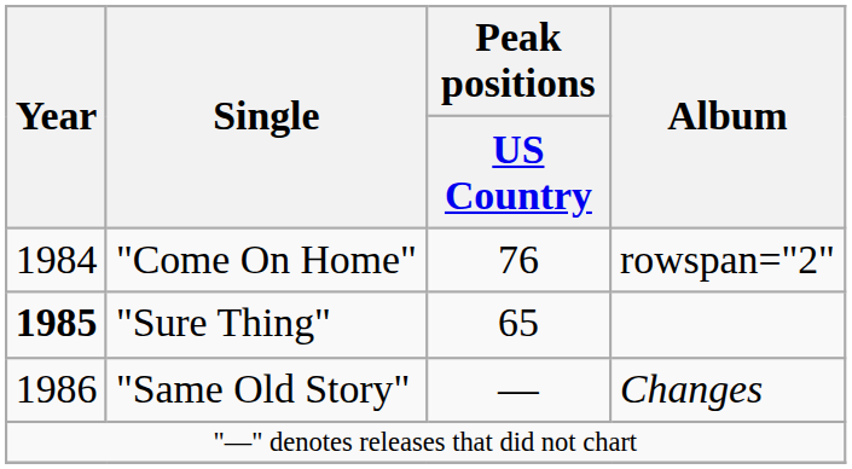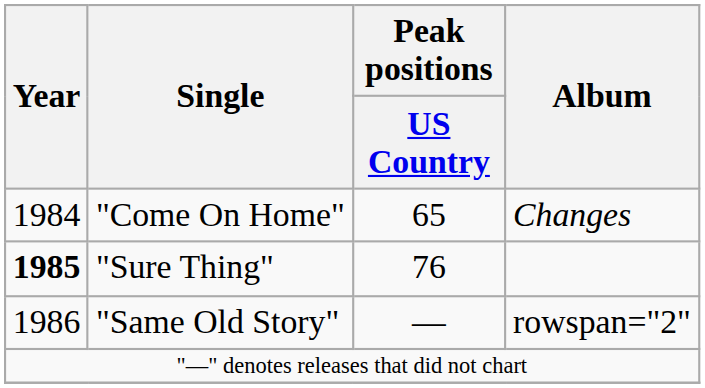"Come On Home" | Peak positions / US Country: 76 -> 65
"Come On Home" | Album: rowspan="2" -> Changes
"Sure Thing" | Peak positions / US Country: 65 -> 76
"Same Old Story" | Album: Changes -> rowspan="2"
